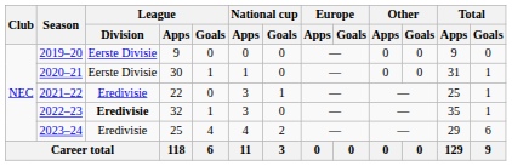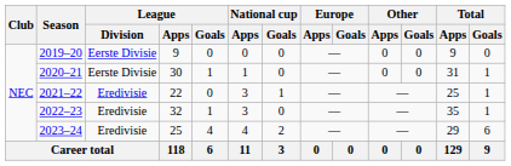2022–23 | League / Division: bold -> normal
